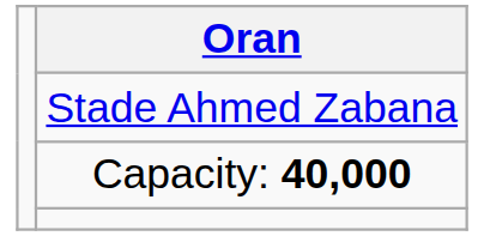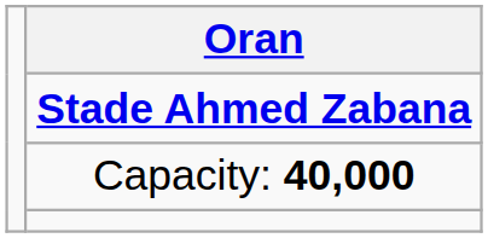Stade Ahmed Zabana | Oran: normal -> bold
